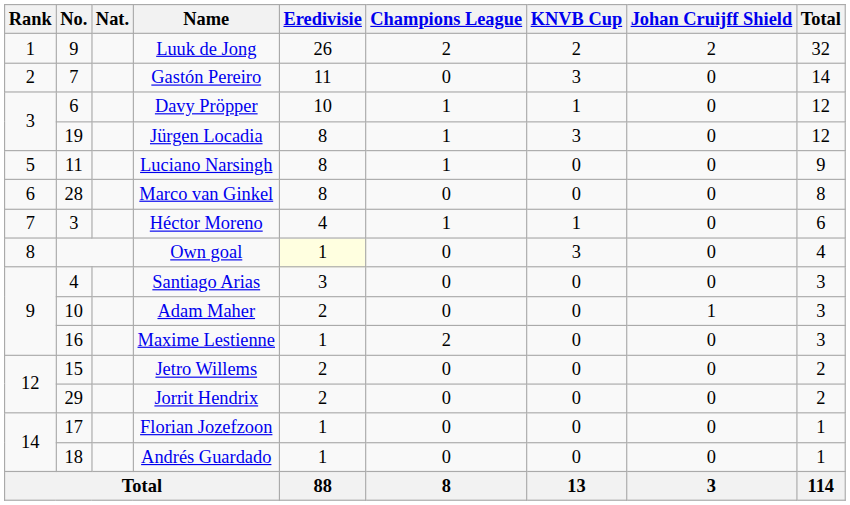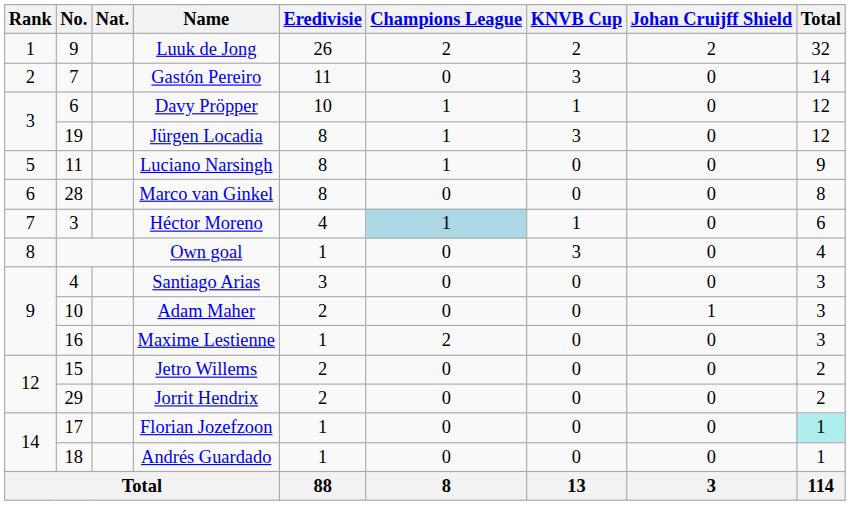Héctor Moreno | Champions League: no background -> lightblue background
Own goal | Eredivisie: lightyellow background -> no background
Florian Jozefzoon | Total: no background -> paleturquoise background
